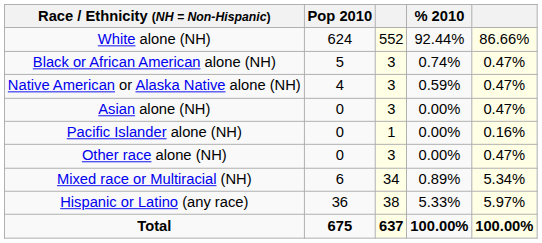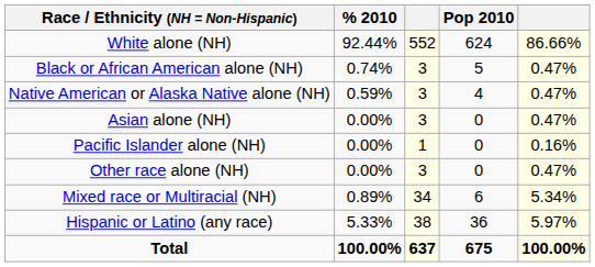columns swapped: Pop 2010 <-> % 2010
